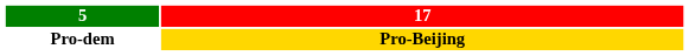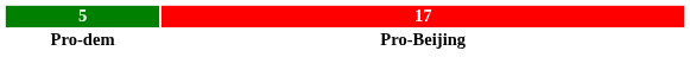Pro-dem | 17: gold background -> no background
